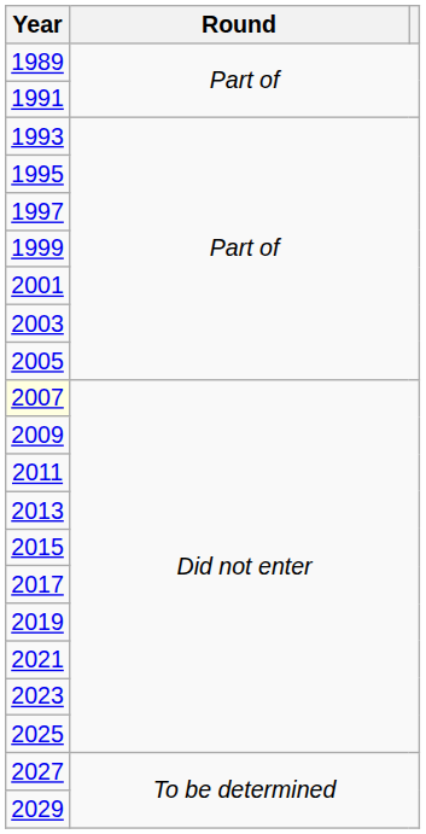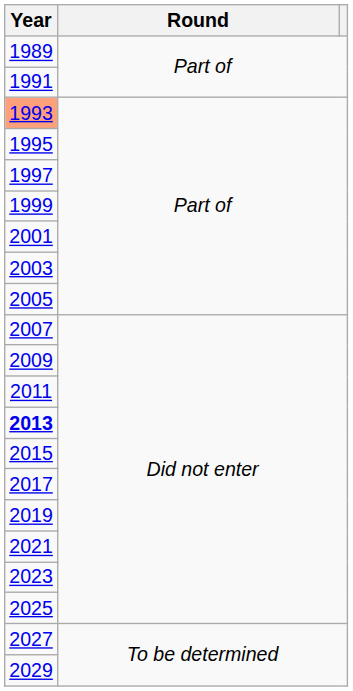1993 | Year: no background -> lightsalmon background
2007 | Year: lightyellow background -> no background
2013 | Year: normal -> bold
